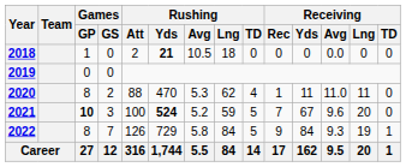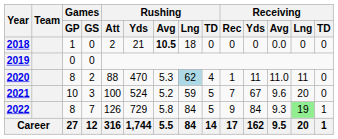2018 | Rushing / Yds: bold -> normal
2018 | Rushing / Avg: normal -> bold
2020 | Rushing / Lng: no background -> lightblue background
2021 | Games / GP: bold -> normal
2021 | Rushing / Yds: bold -> normal
2022 | Receiving / Lng: no background -> lightgreen background
